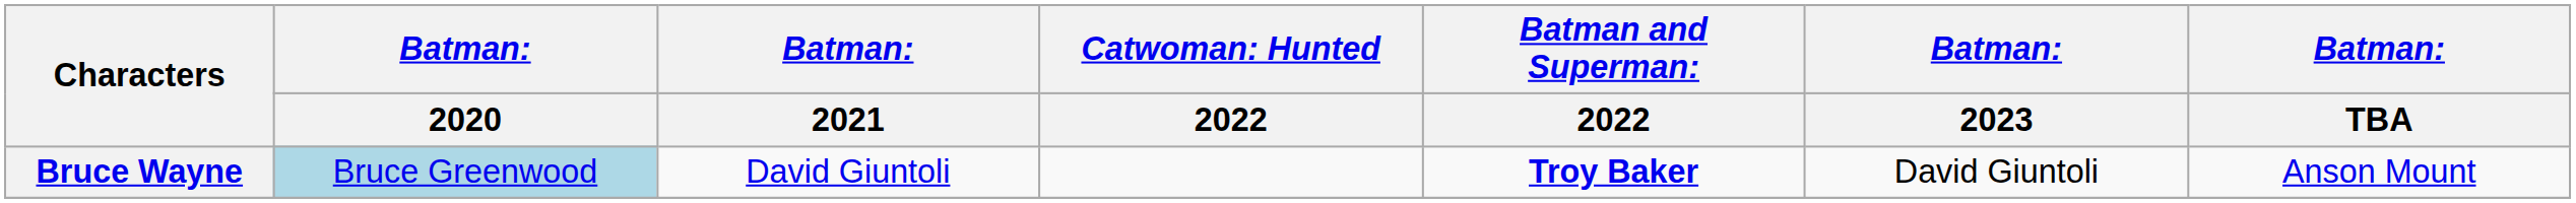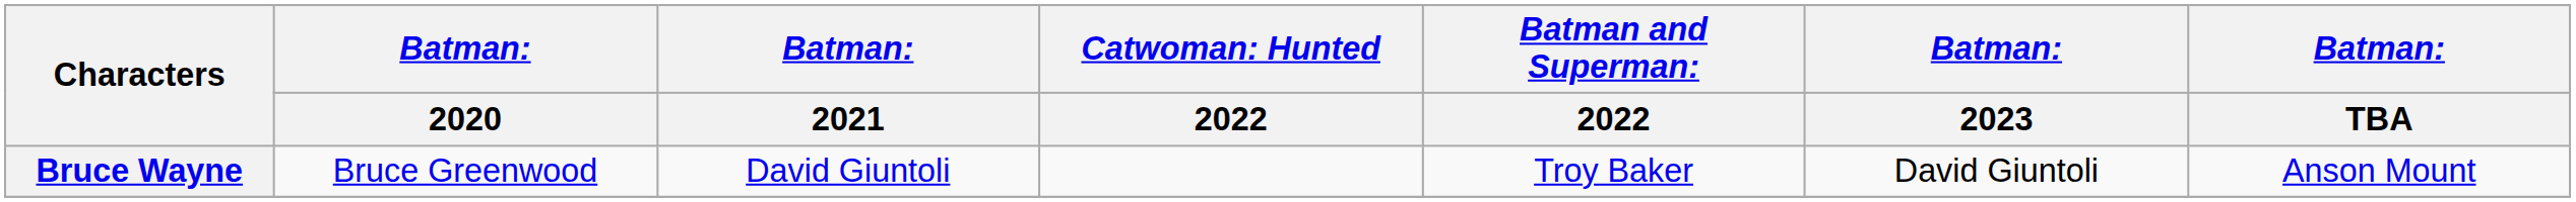Bruce Wayne | column 2: lightblue background -> no background
Bruce Wayne | column 5: bold -> normal
